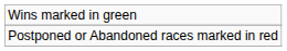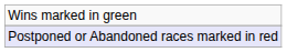row 2 | column 1: no background -> lavender background
